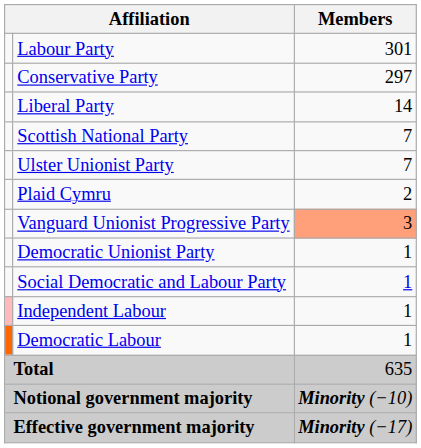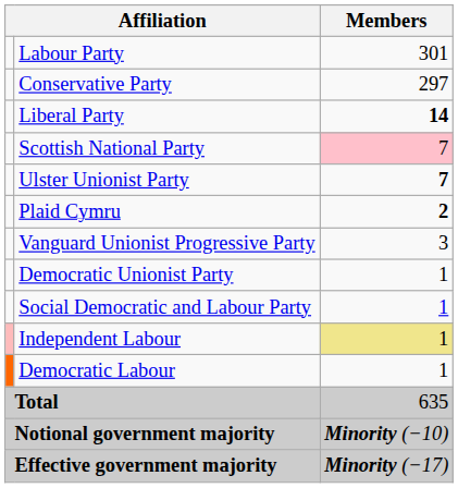Liberal Party | Members: normal -> bold
Scottish National Party | Members: no background -> pink background
Ulster Unionist Party | Members: normal -> bold
Plaid Cymru | Members: normal -> bold
Vanguard Unionist Progressive Party | Members: lightsalmon background -> no background
Independent Labour | Members: no background -> khaki background
